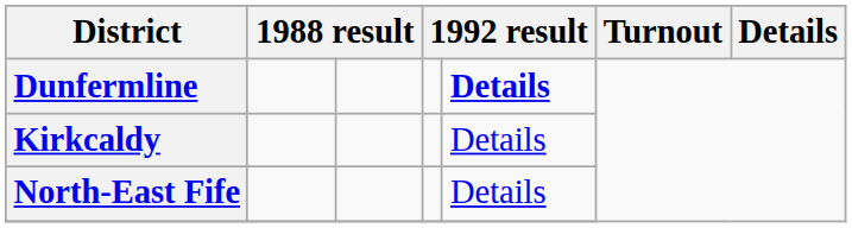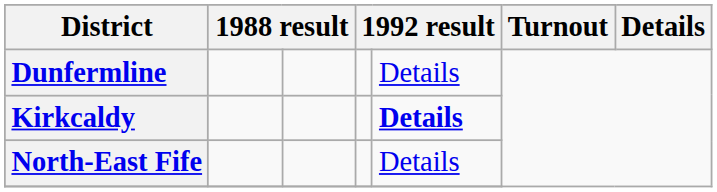Dunfermline | column 5: bold -> normal
Kirkcaldy | column 5: normal -> bold
